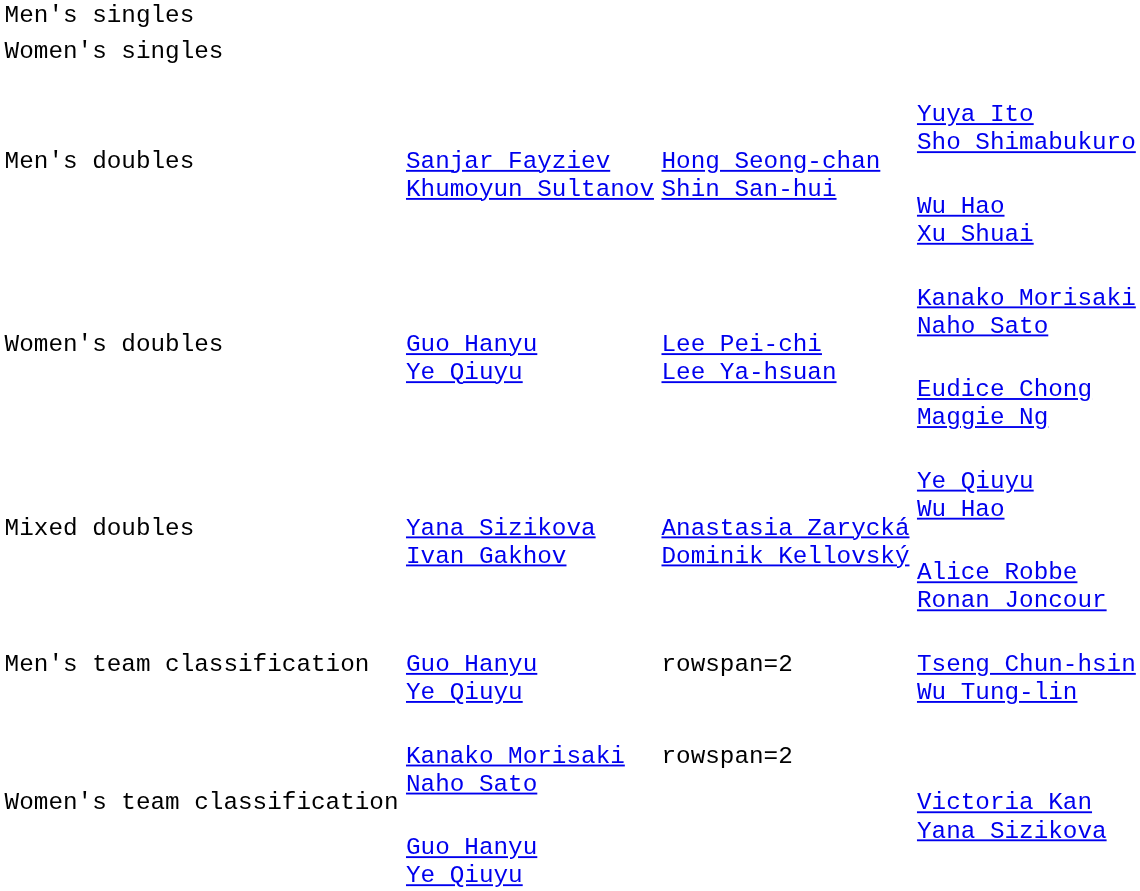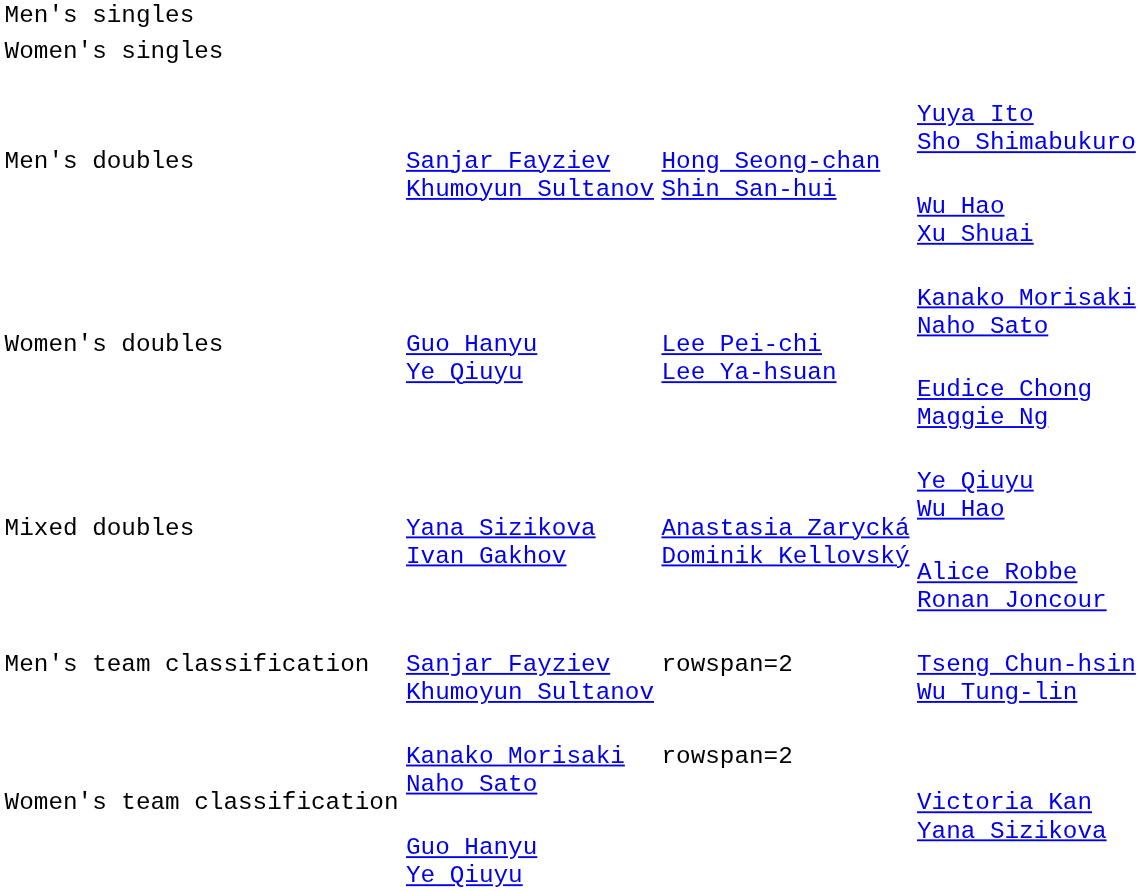Tseng Chun-hsin Wu Tung-lin | column 2: Guo Hanyu Ye Qiuyu -> Sanjar Fayziev Khumoyun Sultanov
